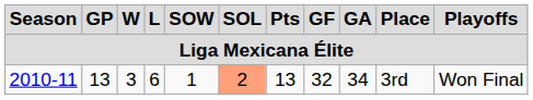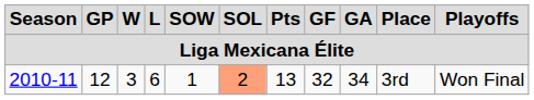2010-11 | column 2: 13 -> 12
